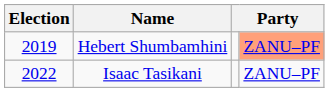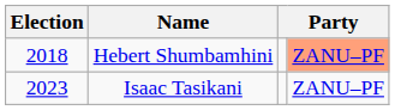Hebert Shumbamhini | Election: 2019 -> 2018
Isaac Tasikani | Election: 2022 -> 2023
